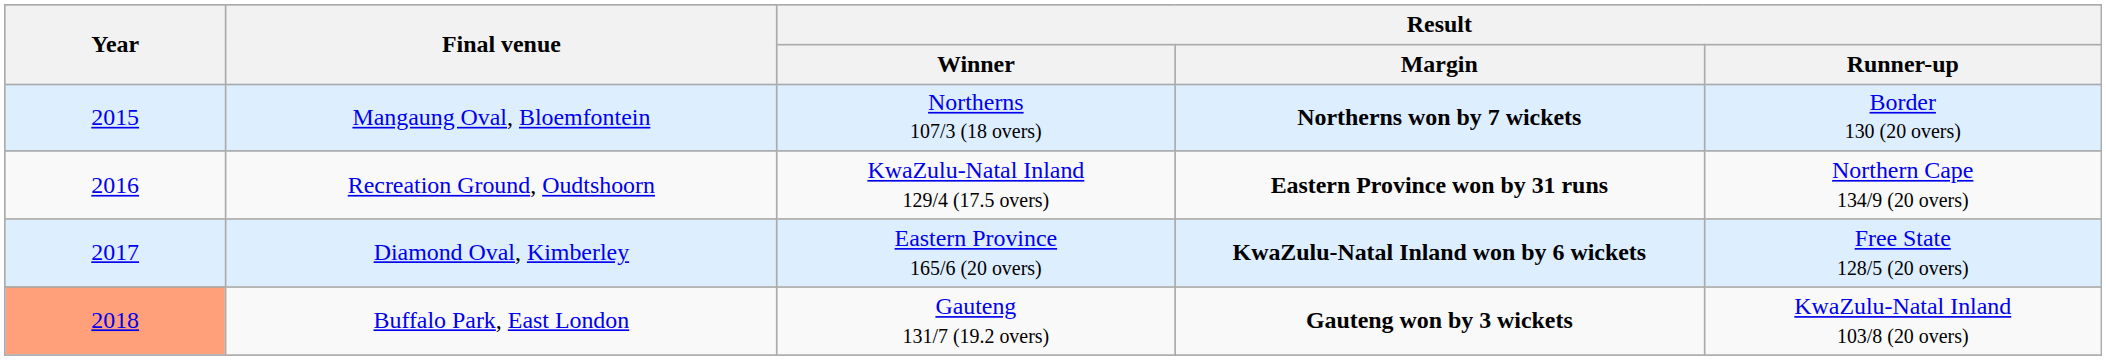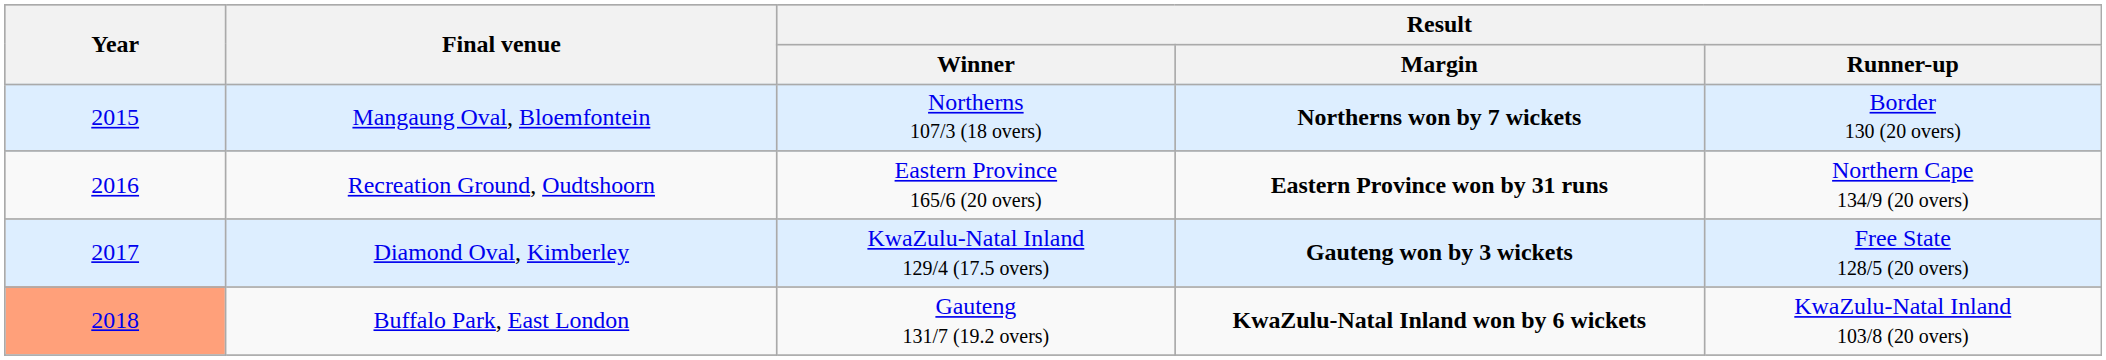Recreation Ground, Oudtshoorn | Result / Winner: KwaZulu-Natal Inland 129/4 (17.5 overs) -> Eastern Province 165/6 (20 overs)
Diamond Oval, Kimberley | Result / Winner: Eastern Province 165/6 (20 overs) -> KwaZulu-Natal Inland 129/4 (17.5 overs)
Diamond Oval, Kimberley | Result / Margin: KwaZulu-Natal Inland won by 6 wickets -> Gauteng won by 3 wickets
Buffalo Park, East London | Result / Margin: Gauteng won by 3 wickets -> KwaZulu-Natal Inland won by 6 wickets
